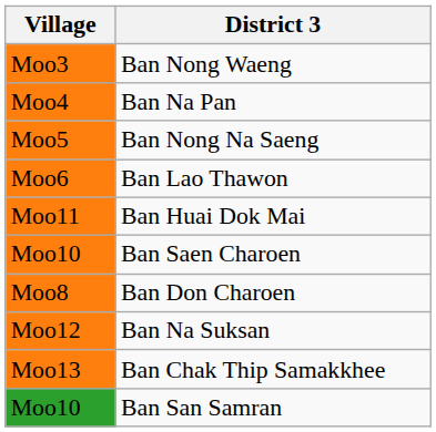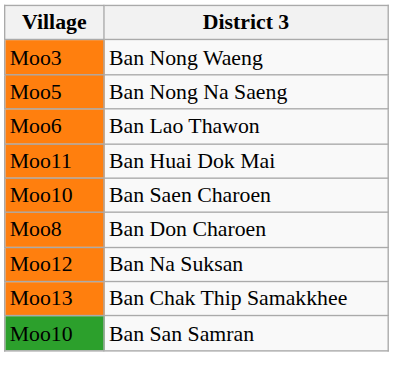- row: Moo4 | Ban Na Pan
